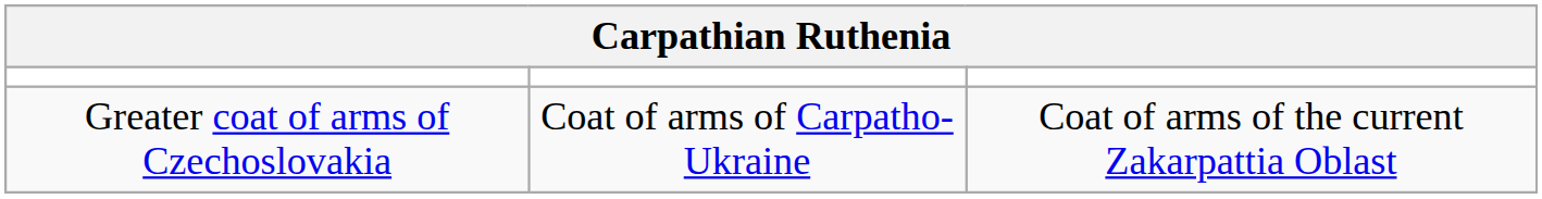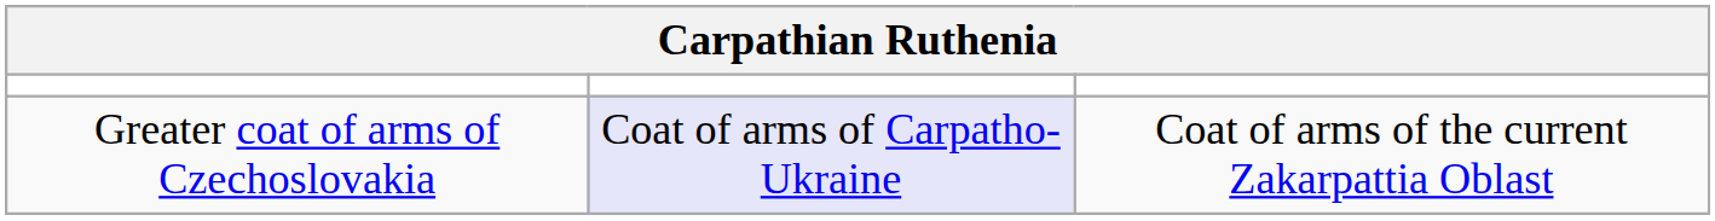Greater coat of arms of Czechoslovakia | column 2: no background -> lavender background
